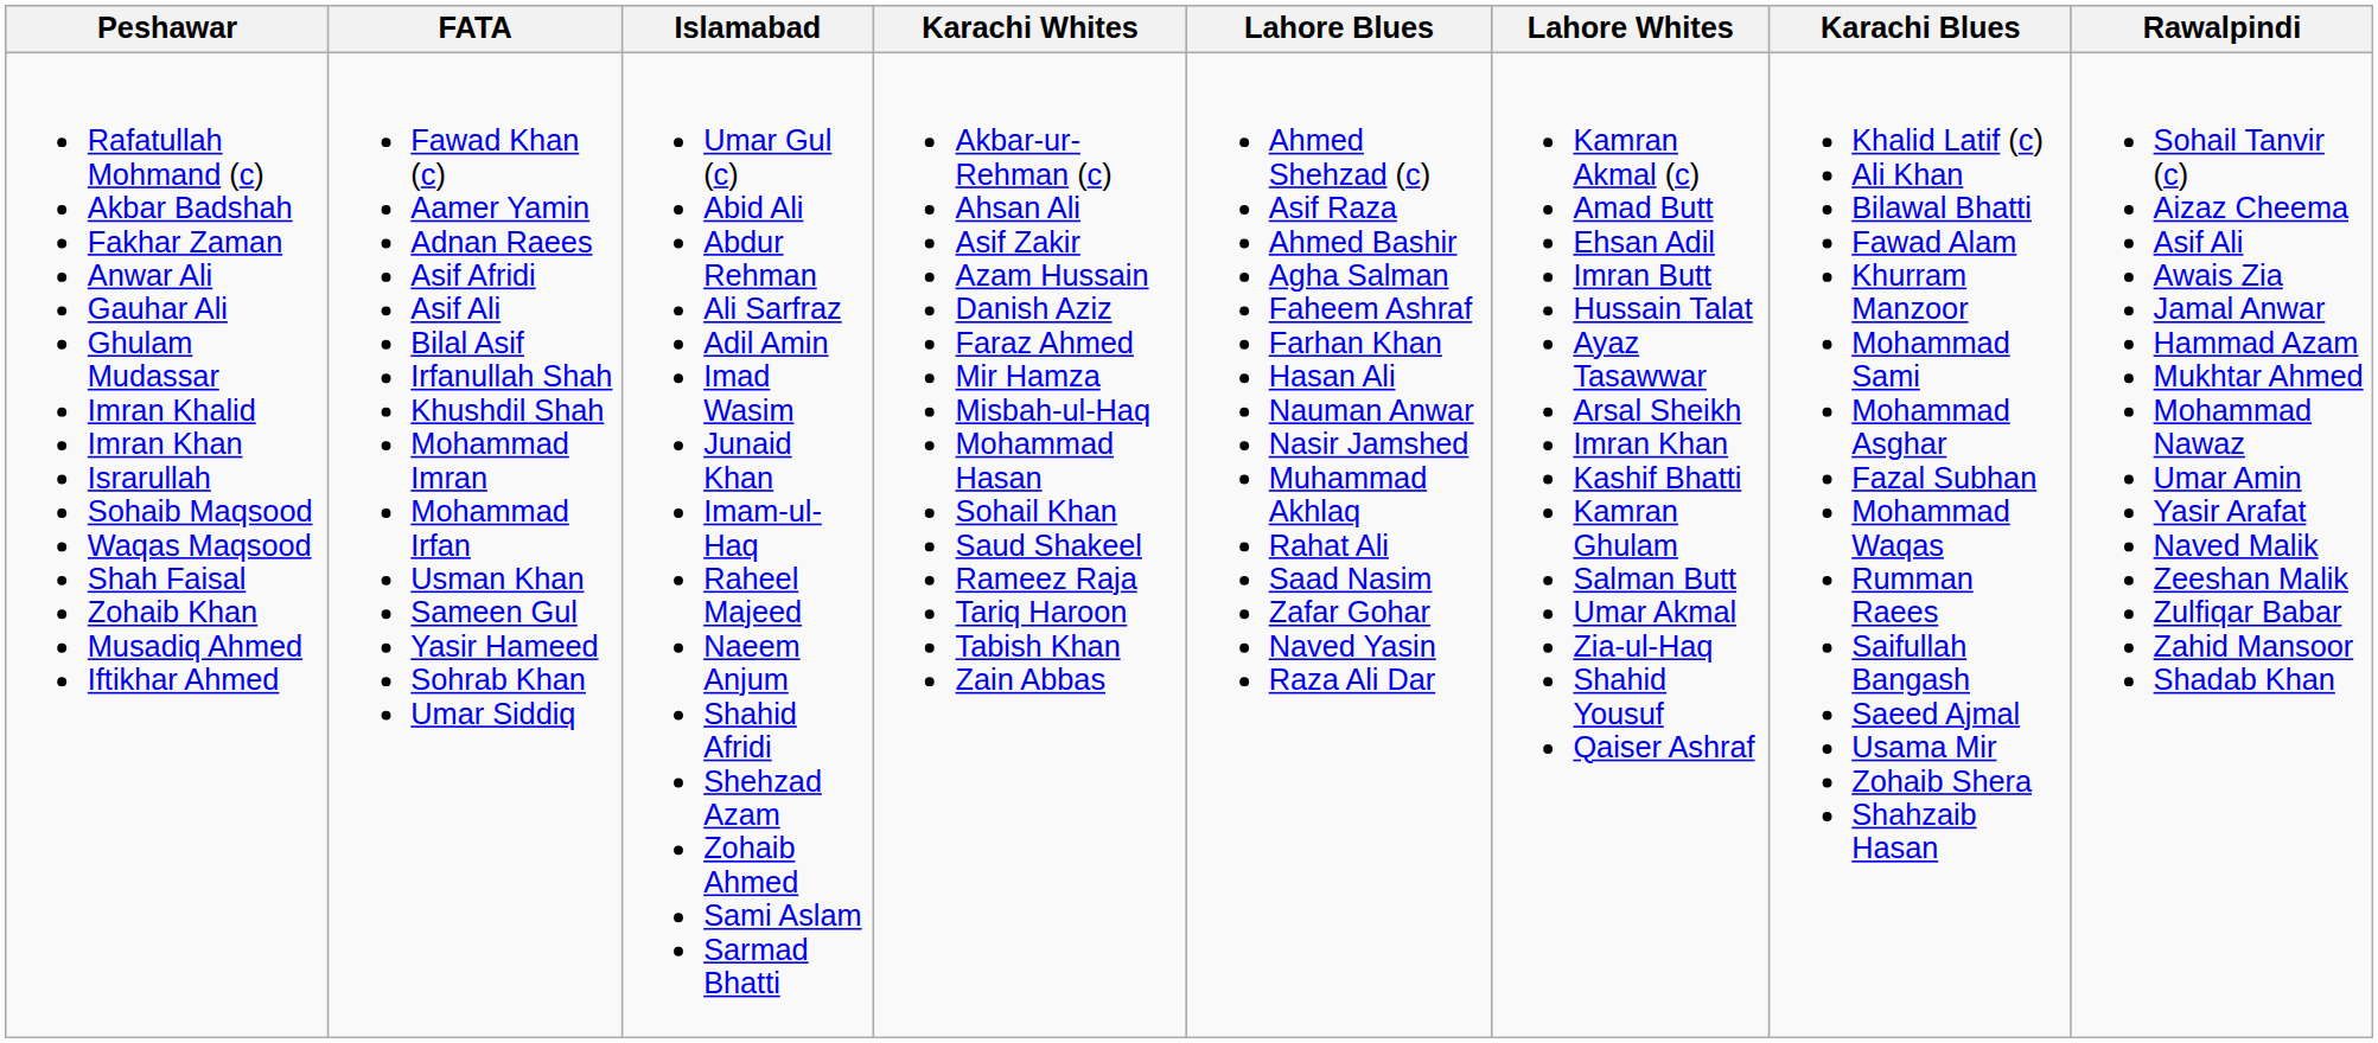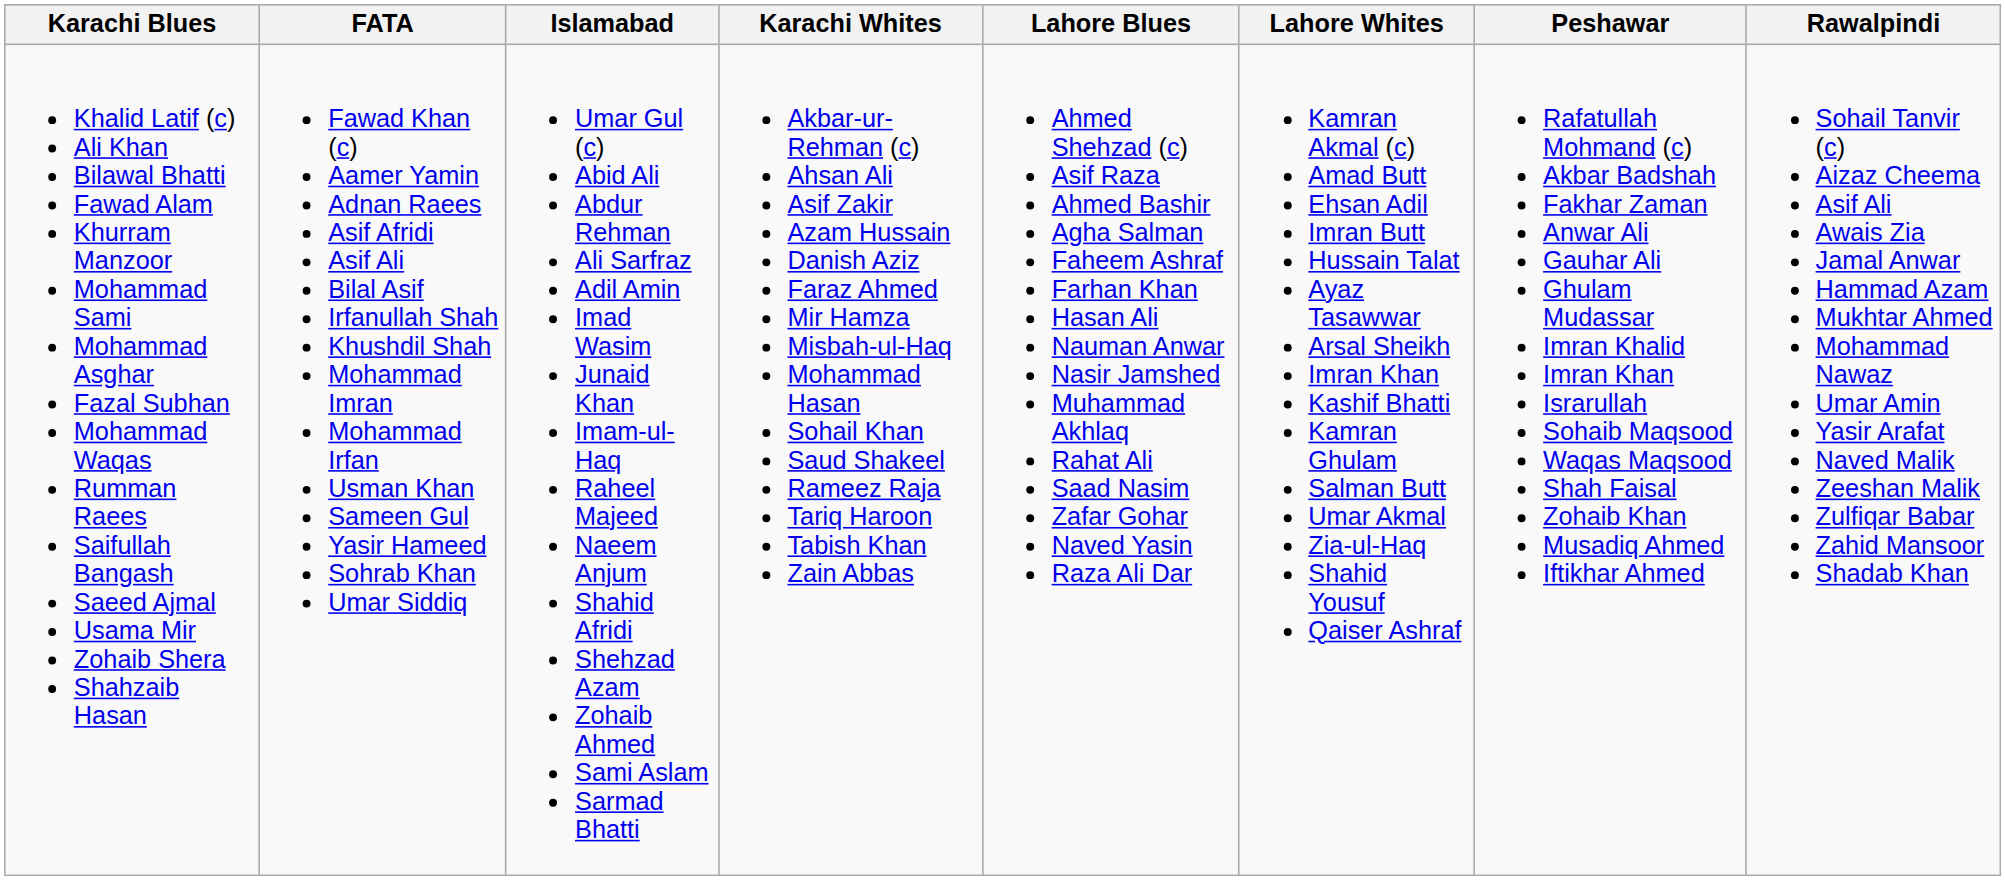columns swapped: Karachi Blues <-> Peshawar
